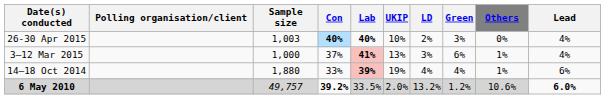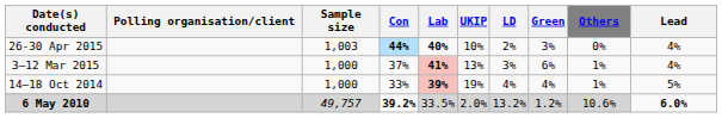26-30 Apr 2015 | Con: 40% -> 44%
14–18 Oct 2014 | Sample size: 1,880 -> 1,000
14–18 Oct 2014 | Lead: 6% -> 5%
